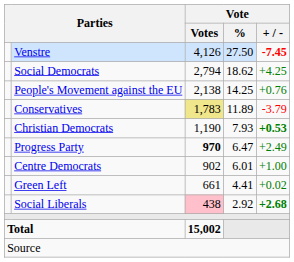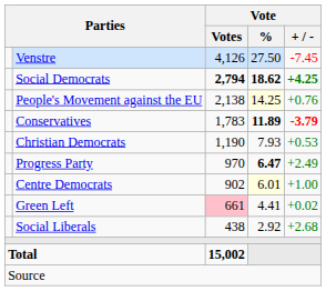Venstre | Vote / + / -: bold -> normal
Social Democrats | Vote / Votes: normal -> bold
Social Democrats | Vote / %: normal -> bold
Social Democrats | Vote / + / -: normal -> bold
People's Movement against the EU | Vote / %: no background -> lightyellow background
Conservatives | Vote / Votes: khaki background -> no background
Conservatives | Vote / %: normal -> bold
Conservatives | Vote / + / -: normal -> bold
Christian Democrats | Vote / + / -: bold -> normal
Progress Party | Vote / Votes: bold -> normal
Progress Party | Vote / %: normal -> bold
Centre Democrats | Vote / %: no background -> lightyellow background
Green Left | Vote / Votes: no background -> pink background
Social Liberals | Vote / Votes: pink background -> no background
Social Liberals | Vote / + / -: bold -> normal
